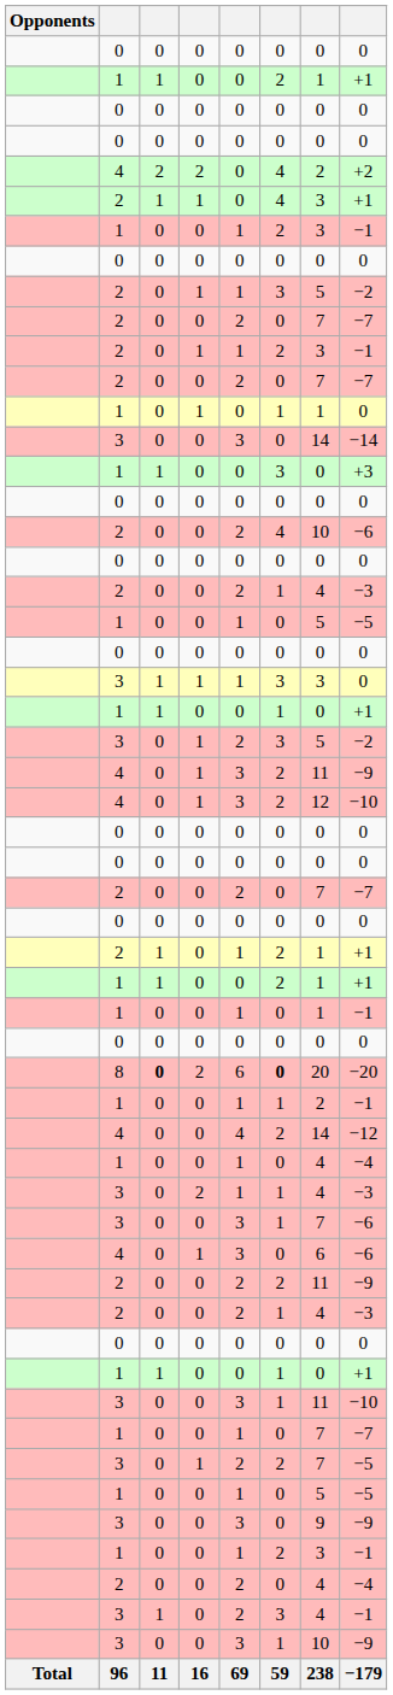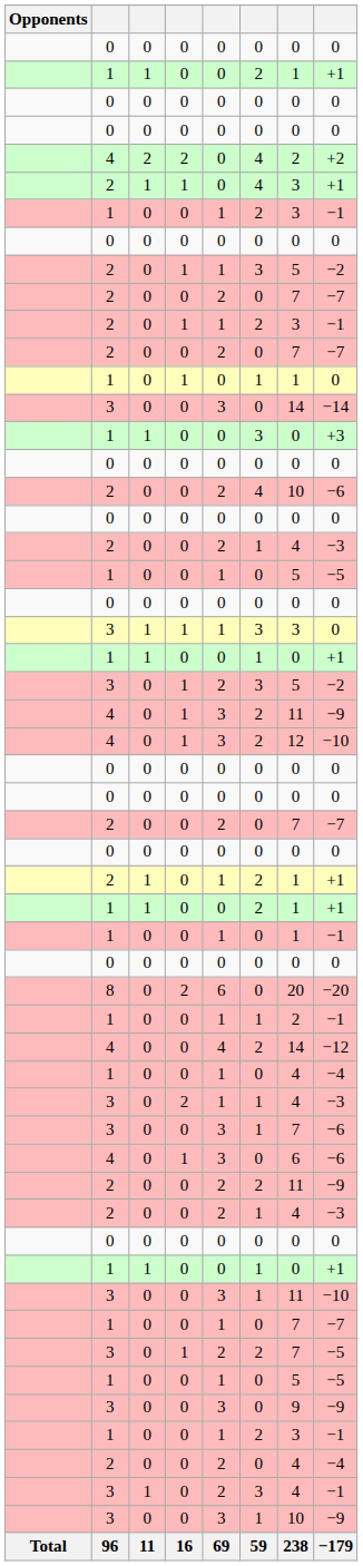8 | column 3: bold -> normal
8 | column 6: bold -> normal
